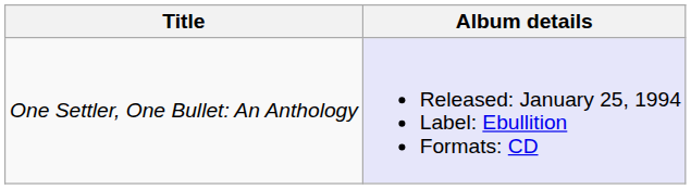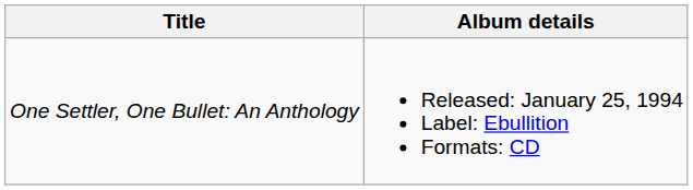One Settler, One Bullet: An Anthology | Album details: lavender background -> no background
